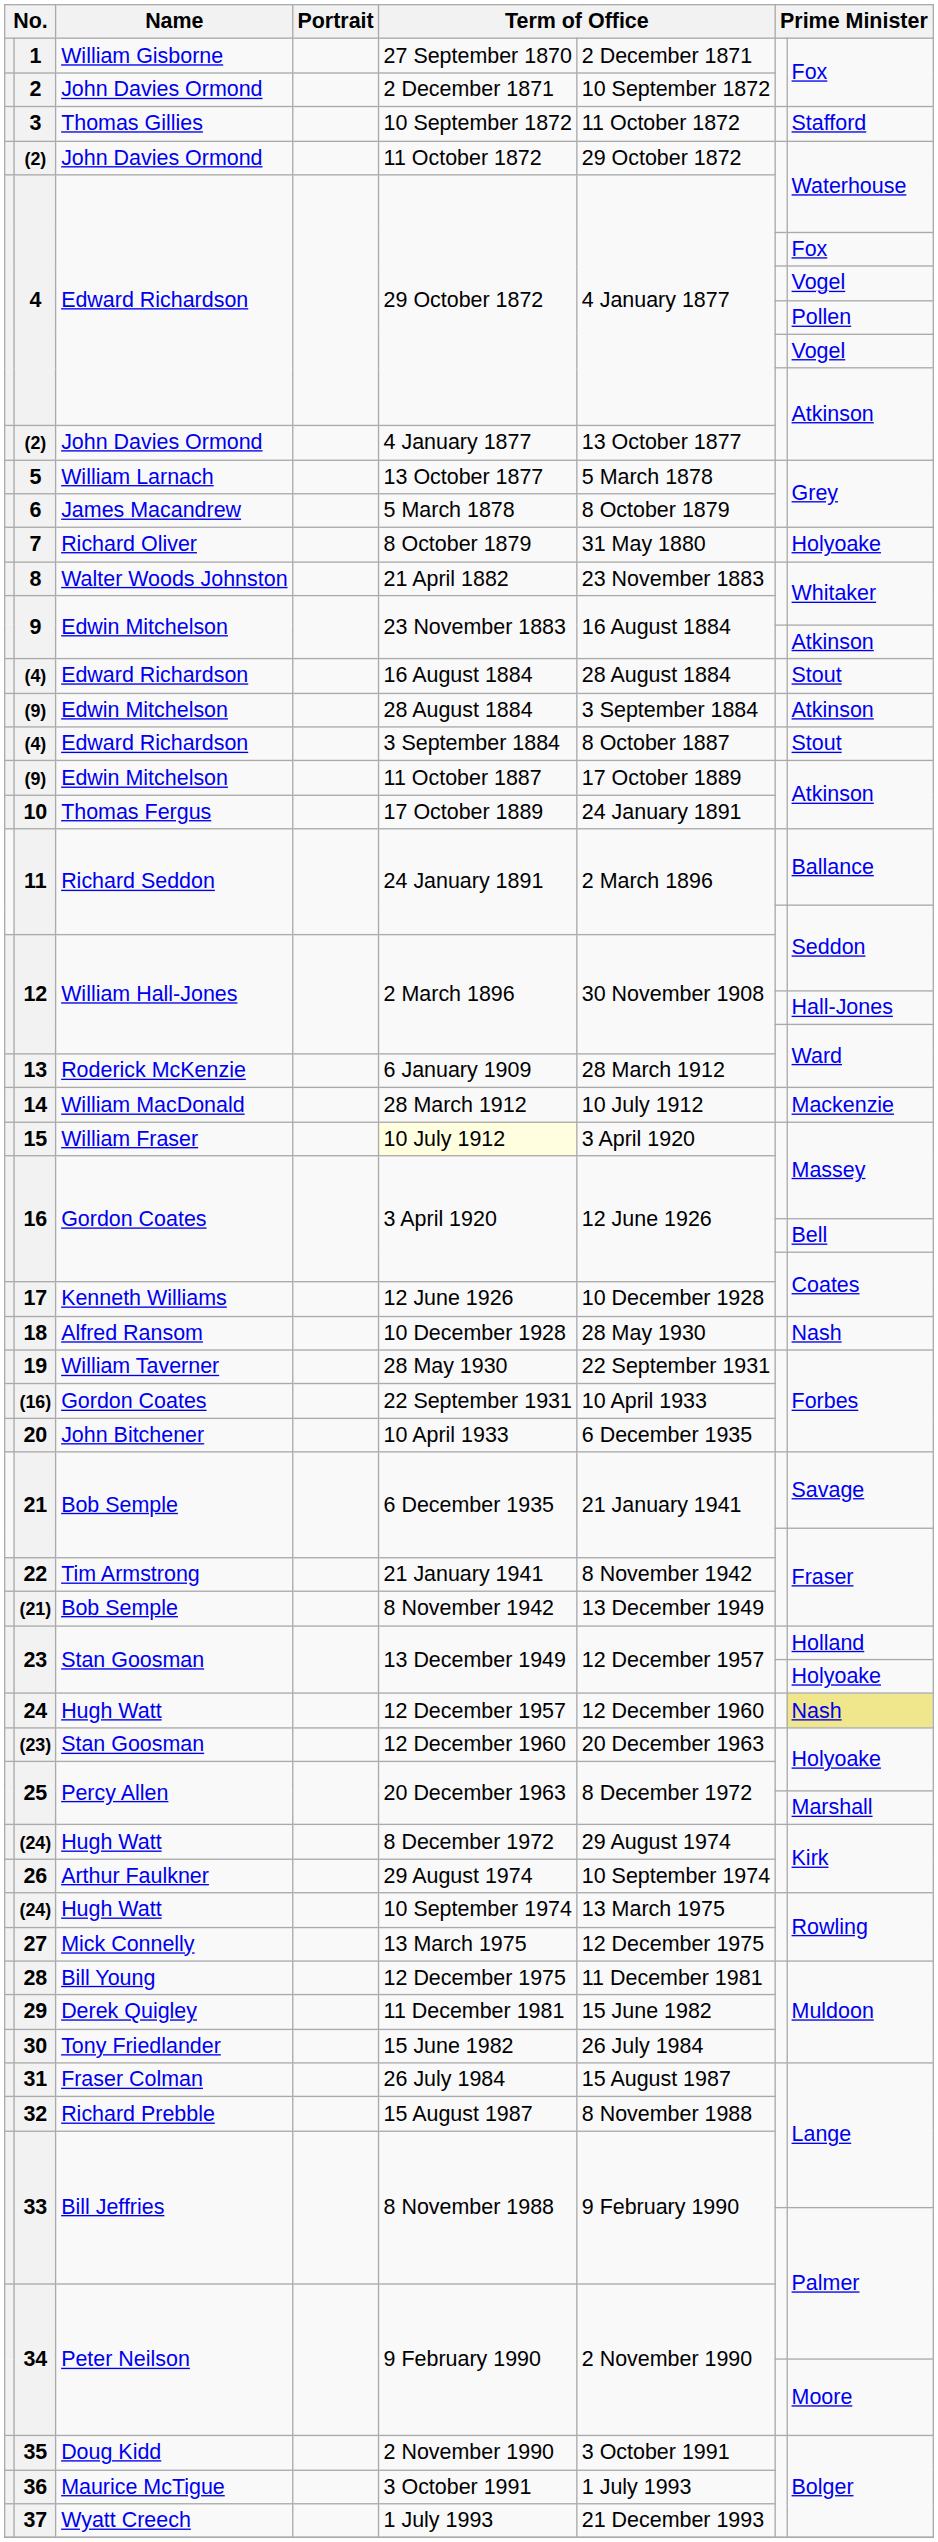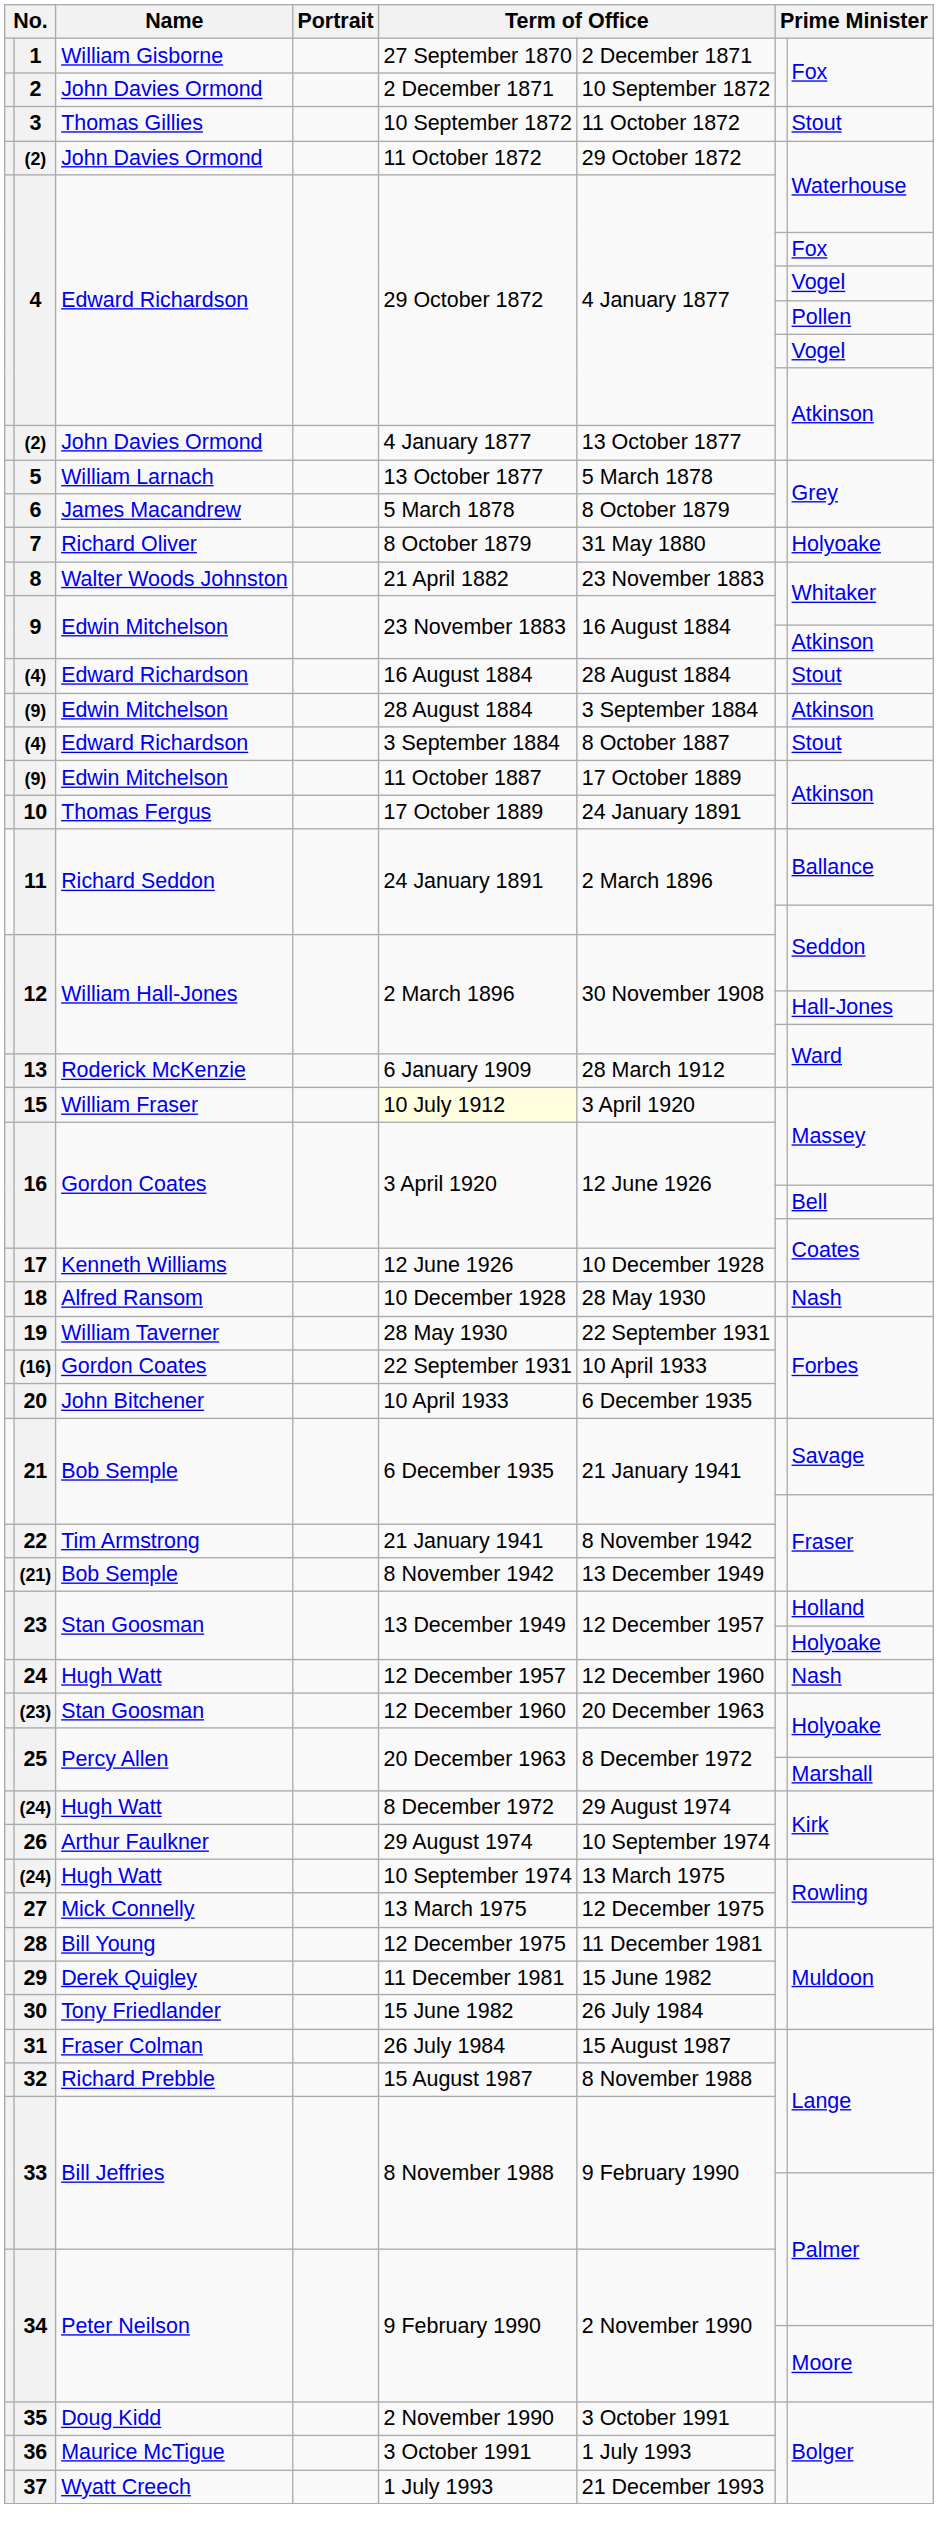3 | column 8: Stafford -> Stout
- row: 14 | William MacDonald | 28 March 1912 | 10 July 1912 | Mackenzie
24 | column 8: khaki background -> no background
